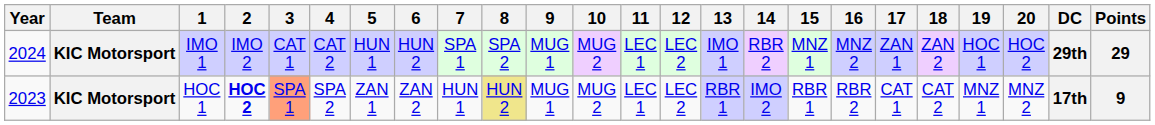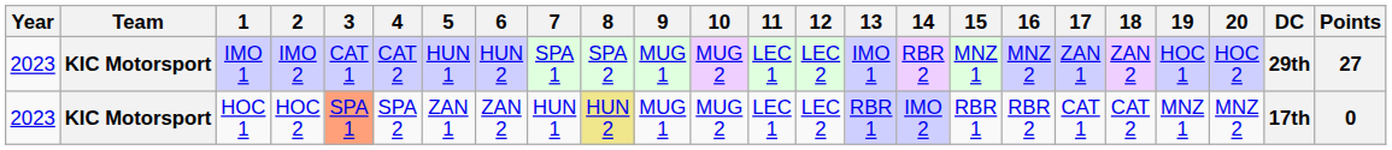row 2 | Year: 2024 -> 2023
row 2 | Points: 29 -> 27
row 3 | 2: bold -> normal
row 3 | Points: 9 -> 0
